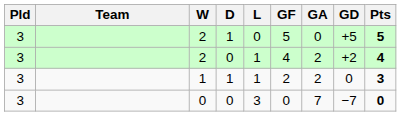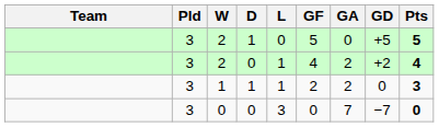columns swapped: Team <-> Pld
